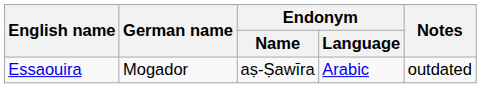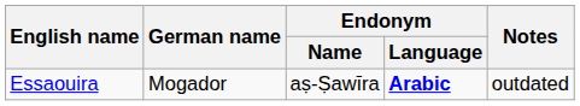Essaouira | Endonym / Language: normal -> bold
